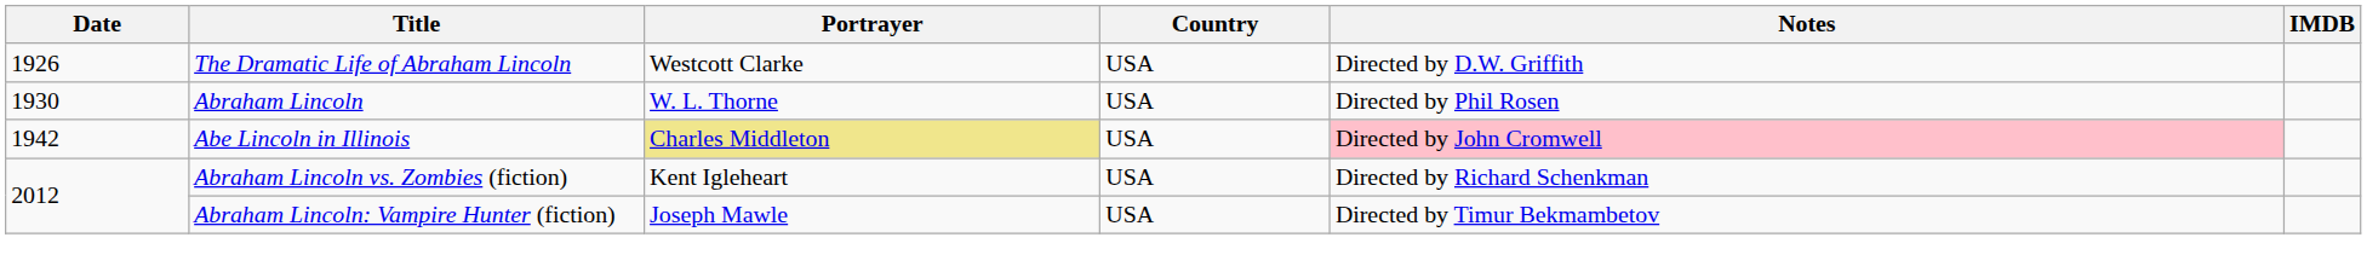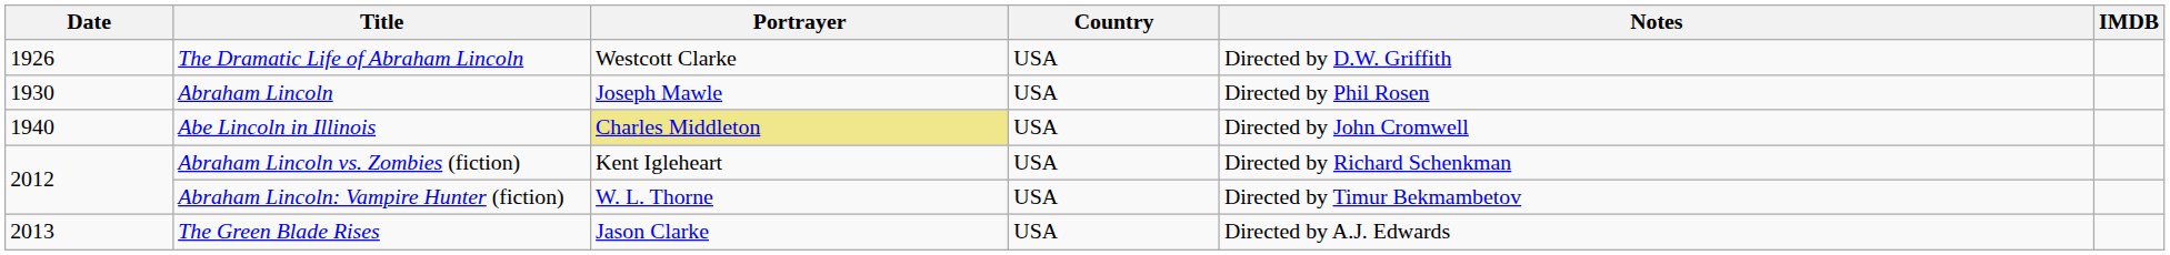Abraham Lincoln | Portrayer: W. L. Thorne -> Joseph Mawle
Abe Lincoln in Illinois | Date: 1942 -> 1940
Abe Lincoln in Illinois | Notes: pink background -> no background
Abraham Lincoln: Vampire Hunter (fiction) | Portrayer: Joseph Mawle -> W. L. Thorne
+ row: 2013 | The Green Blade Rises | Jason Clarke | USA | Directed by A.J. Edwards
